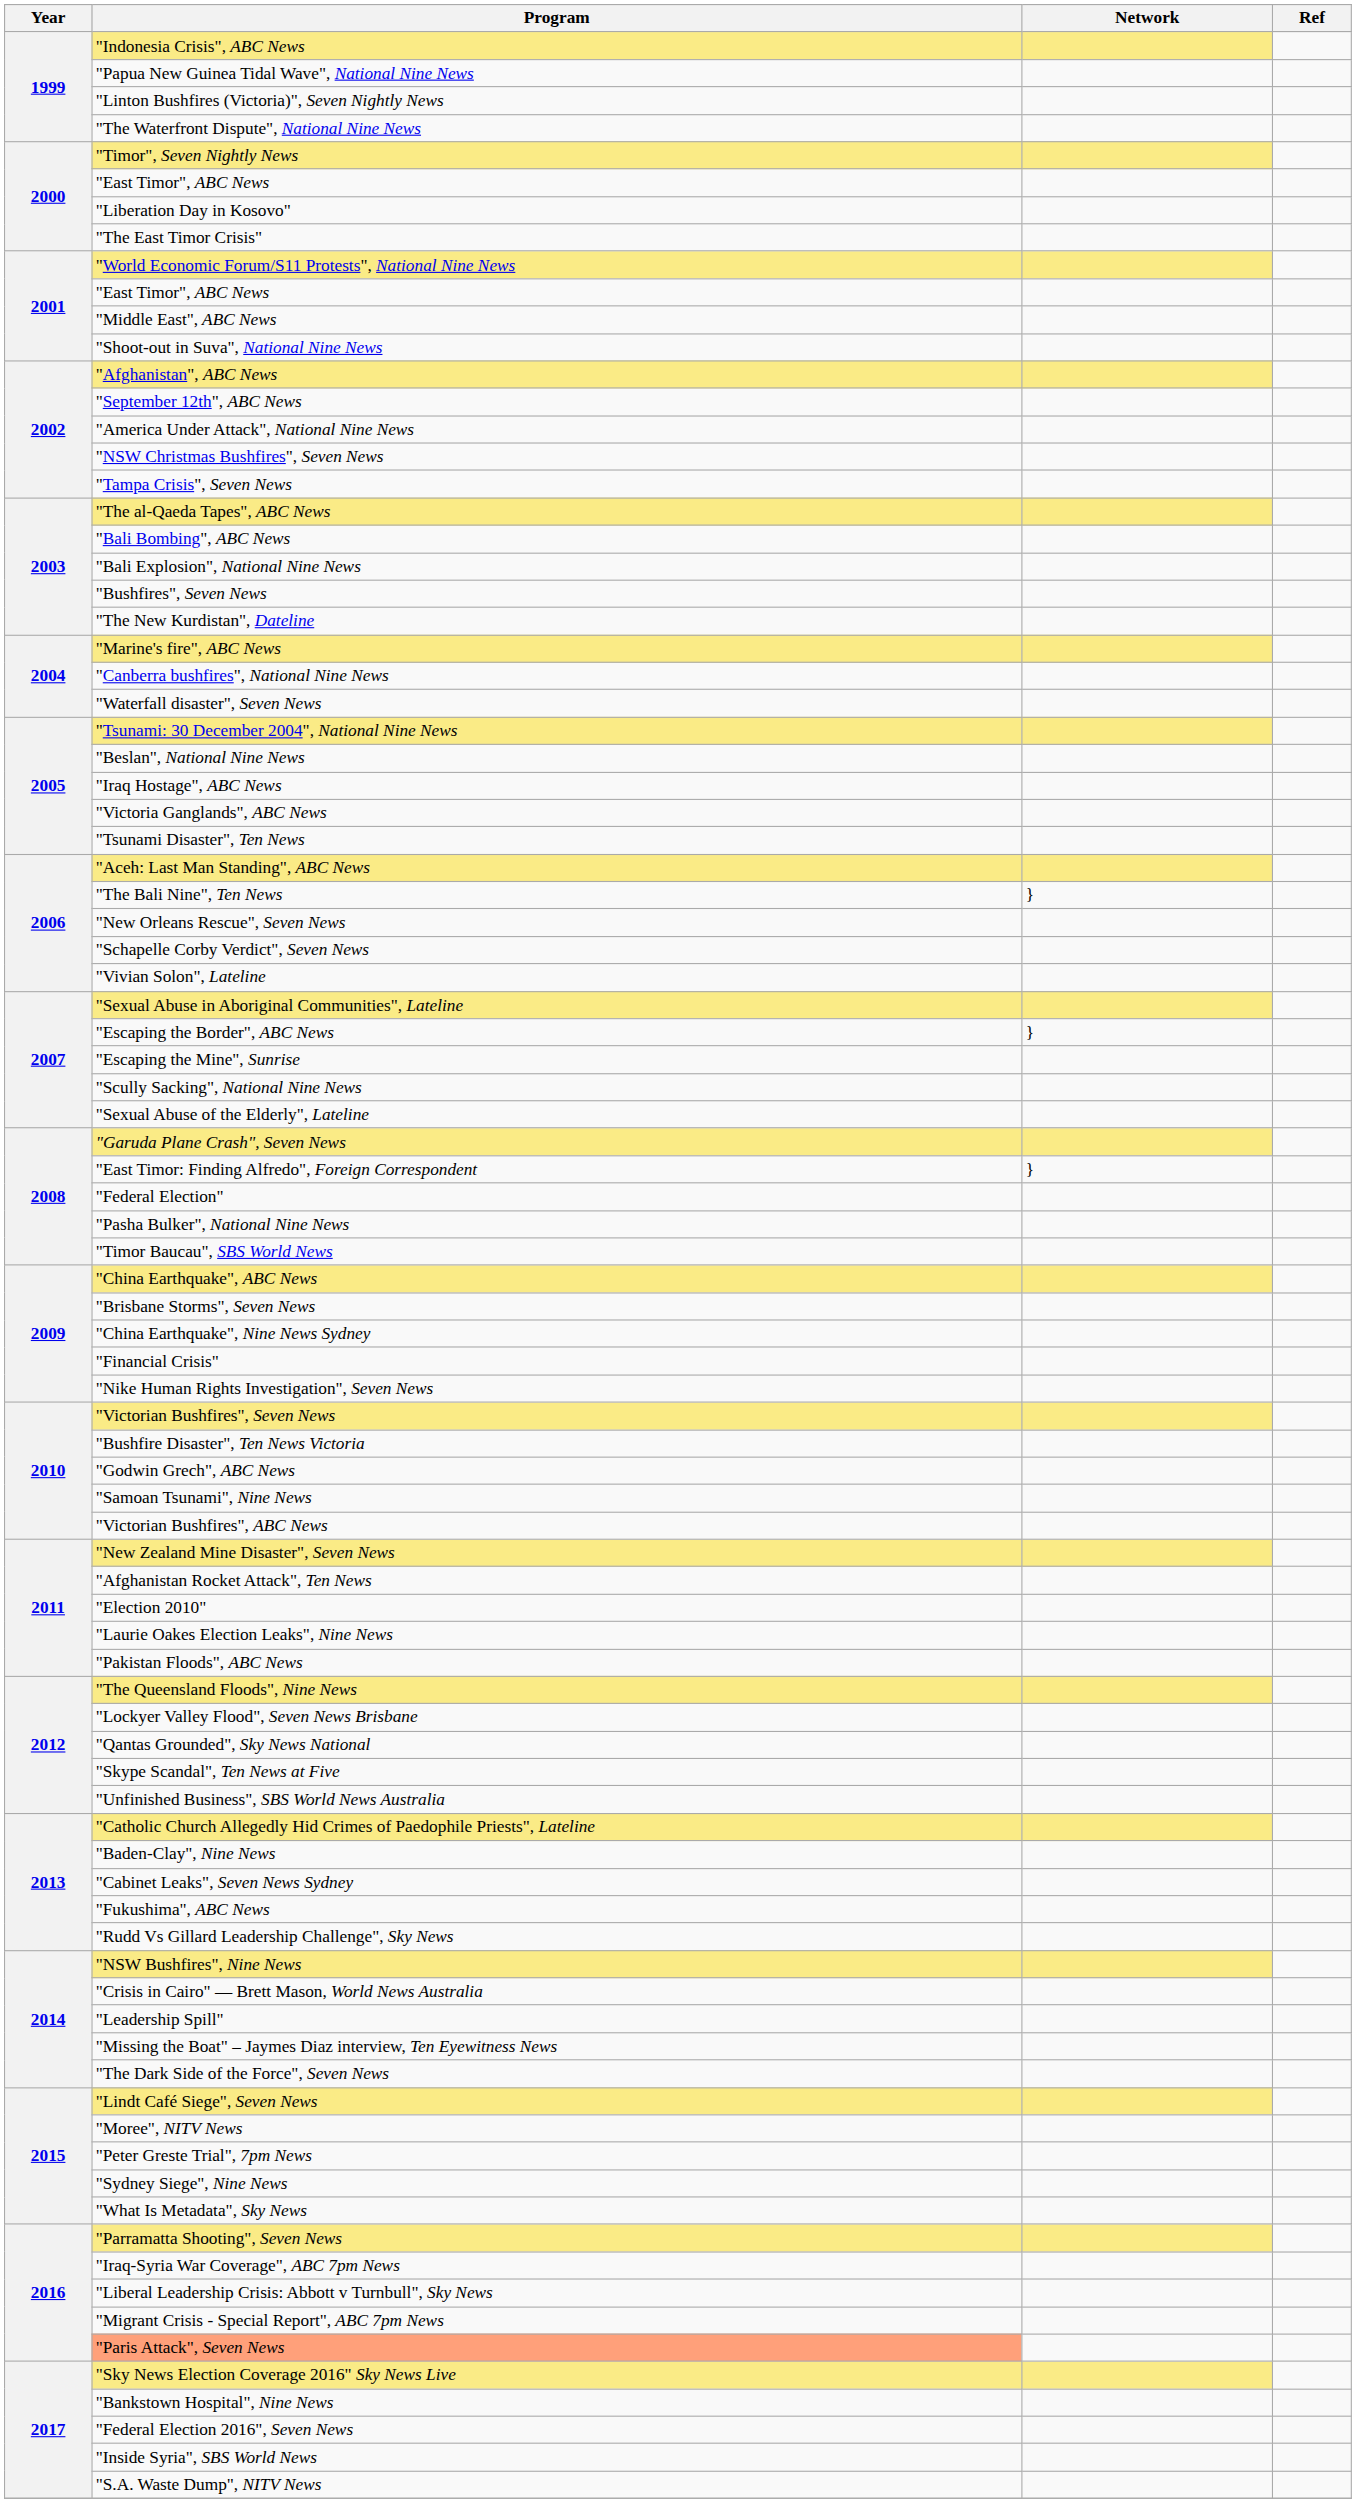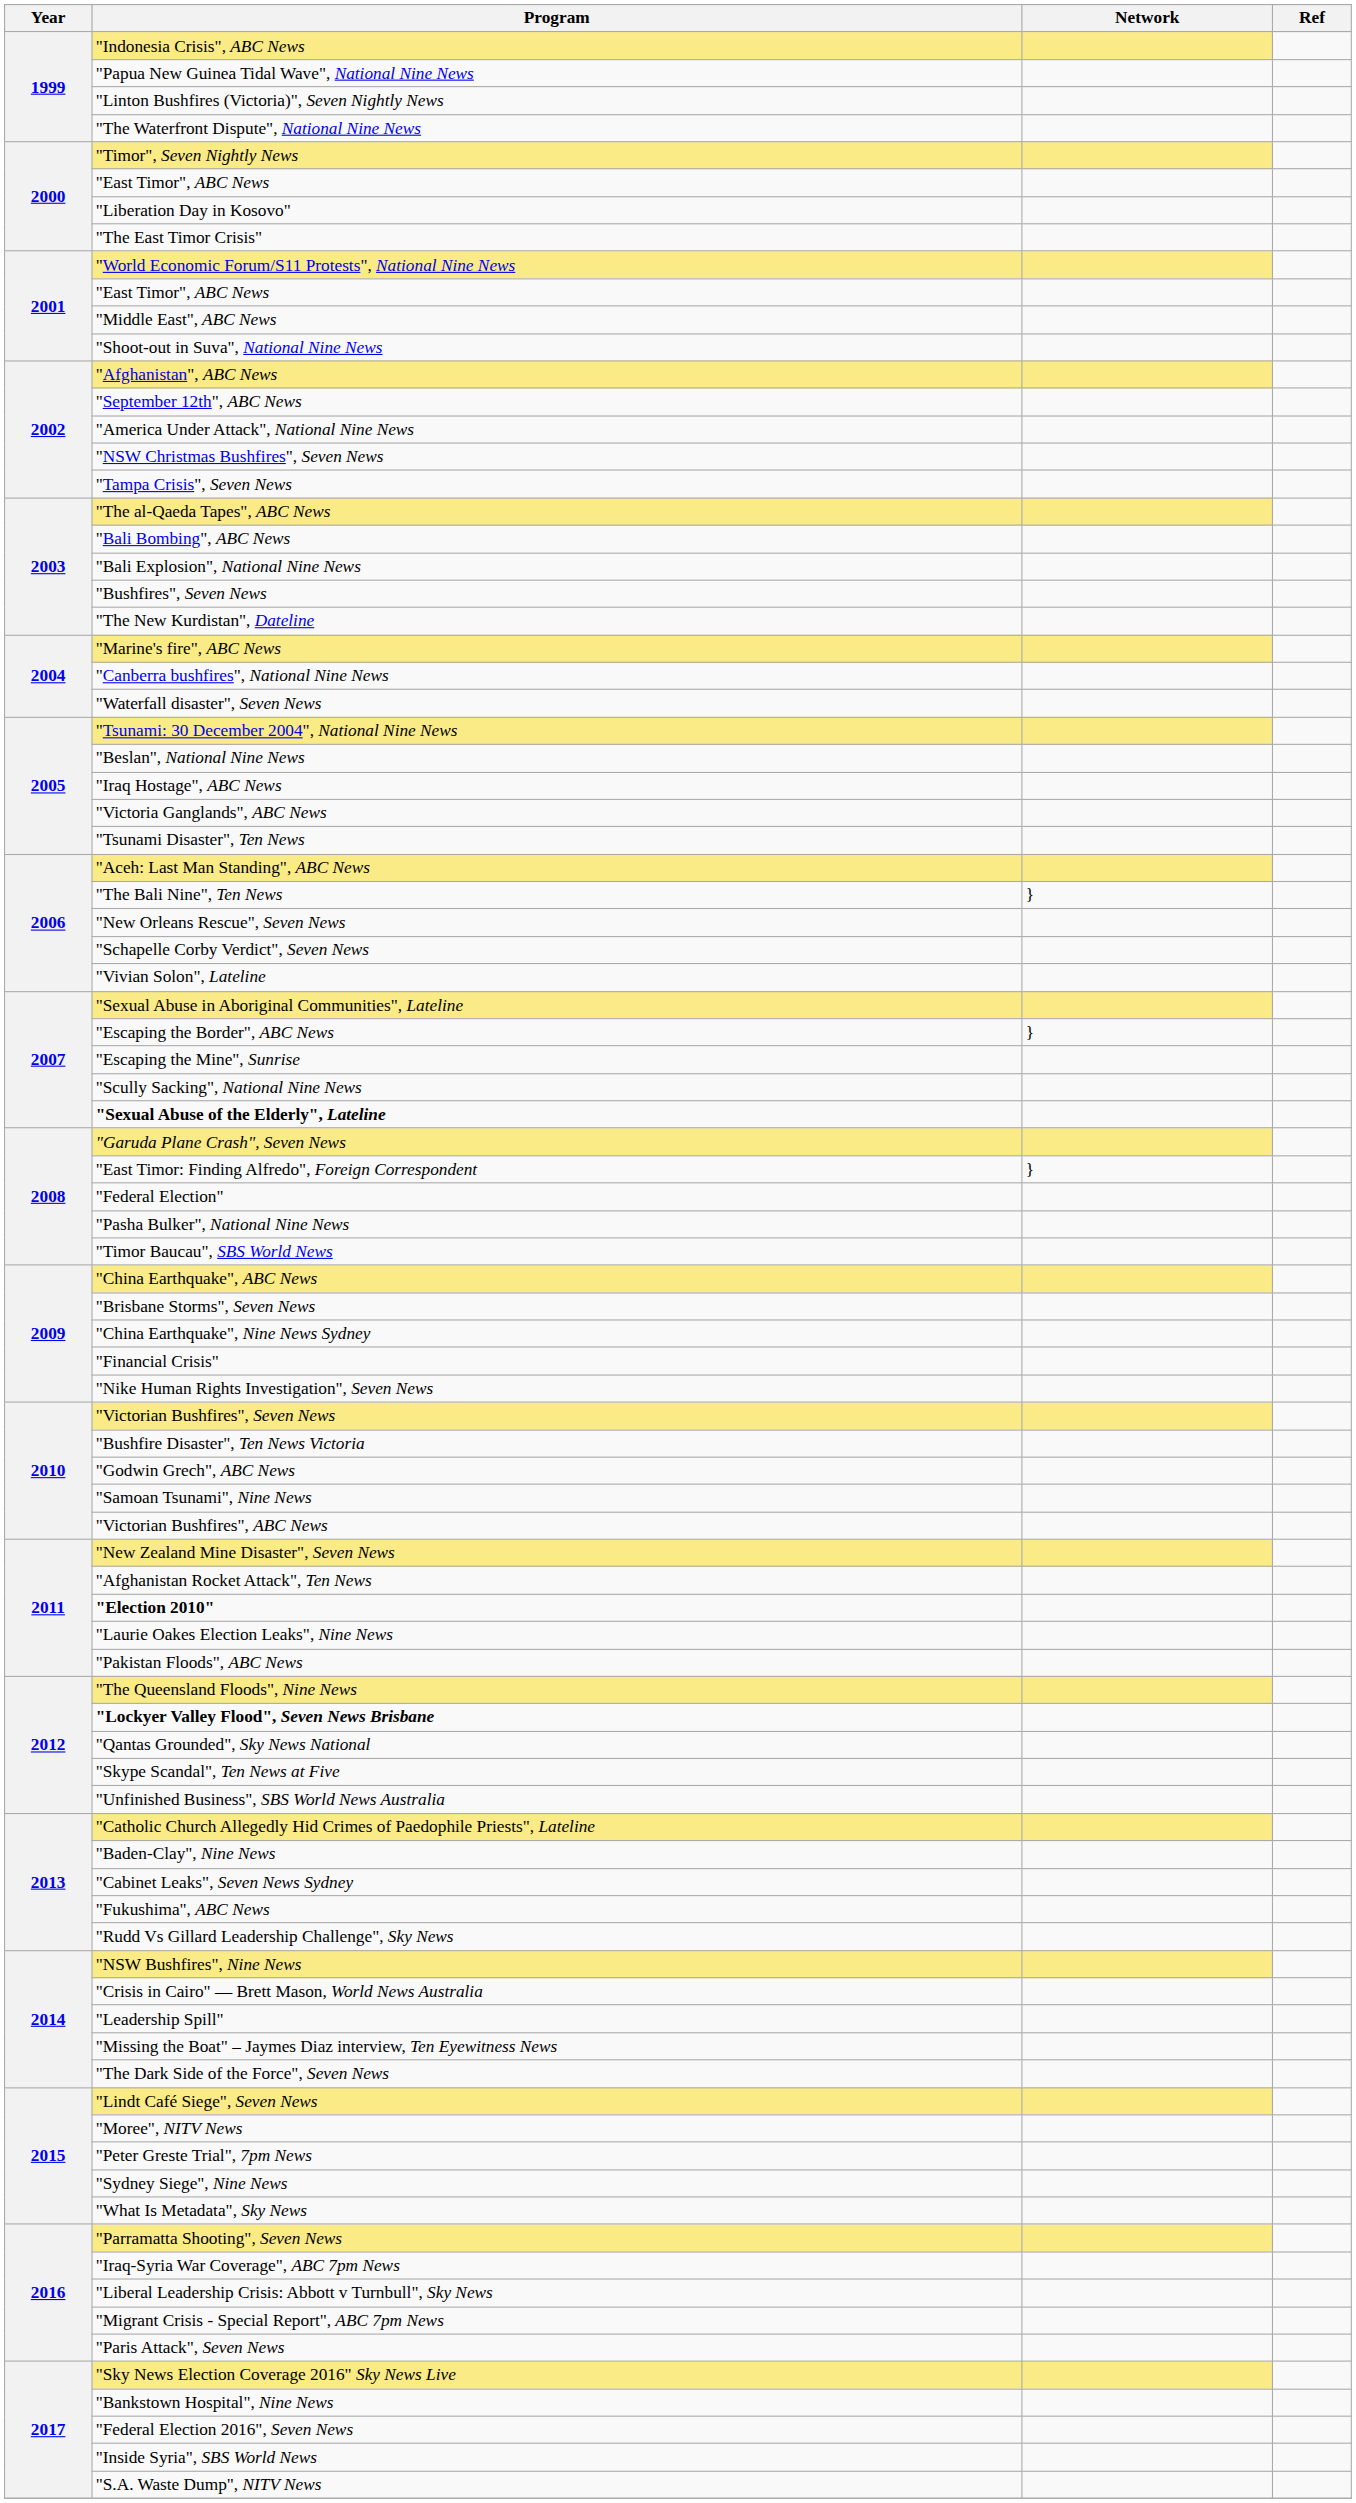"Sexual Abuse of the Elderly", Lateline | Program: normal -> bold
"Election 2010" | Program: normal -> bold
"Lockyer Valley Flood", Seven News Brisbane | Program: normal -> bold
"Paris Attack", Seven News | Program: lightsalmon background -> no background
